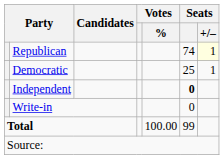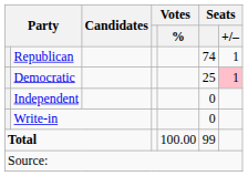Republican | Seats / +/–: lightyellow background -> no background
Democratic | Seats / +/–: no background -> pink background
Independent | column 6: bold -> normal
